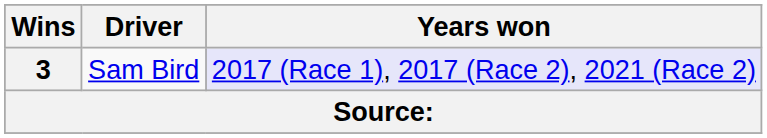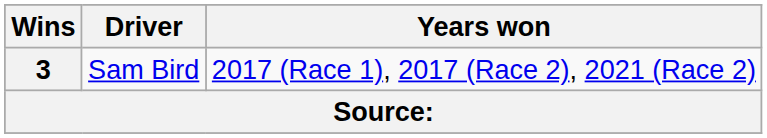3 | Years won: lavender background -> no background
